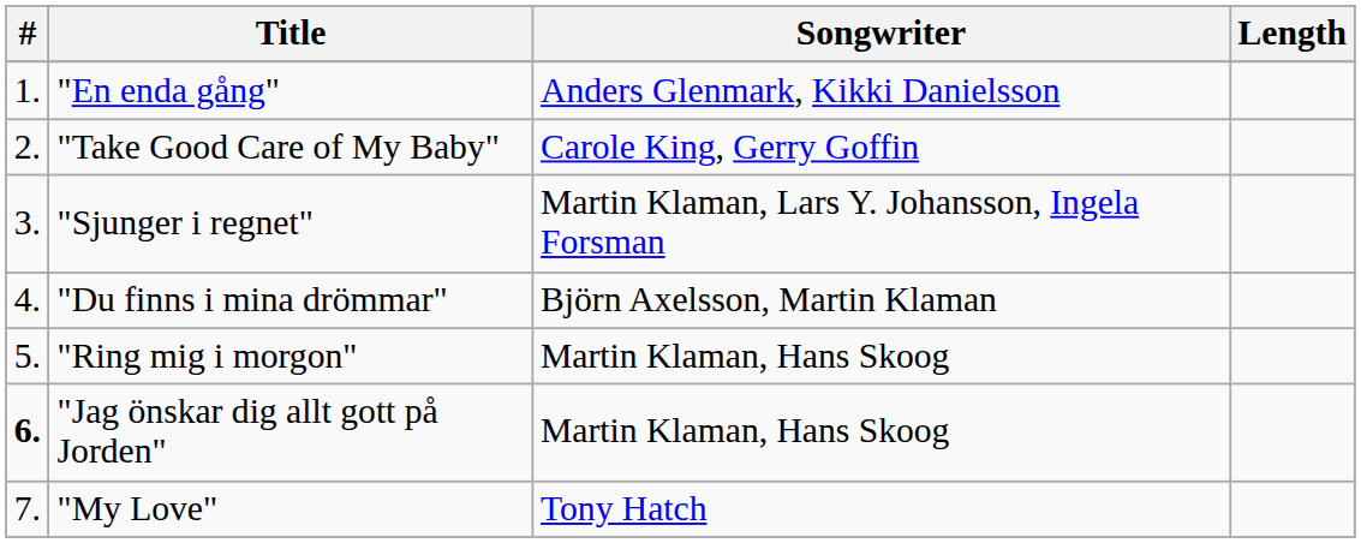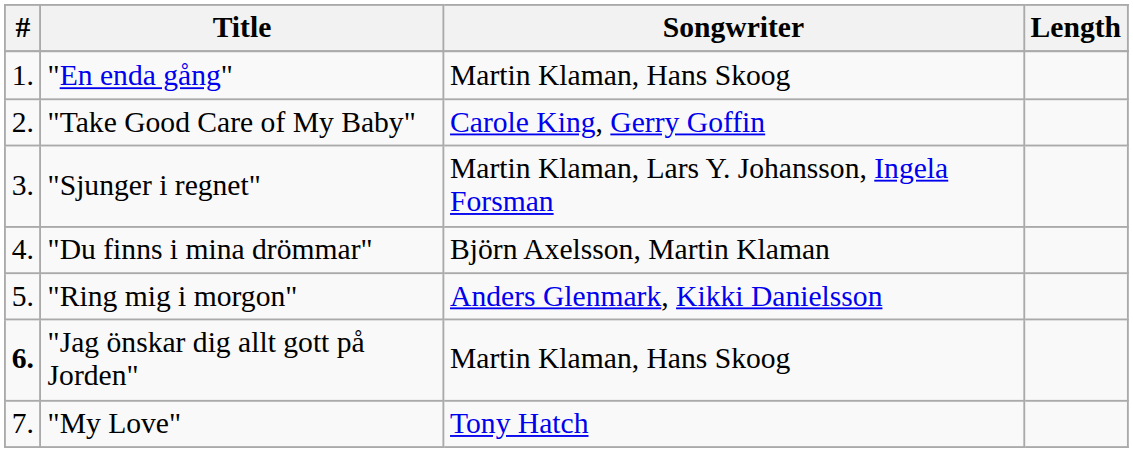"En enda gång" | Songwriter: Anders Glenmark, Kikki Danielsson -> Martin Klaman, Hans Skoog
"Ring mig i morgon" | Songwriter: Martin Klaman, Hans Skoog -> Anders Glenmark, Kikki Danielsson
